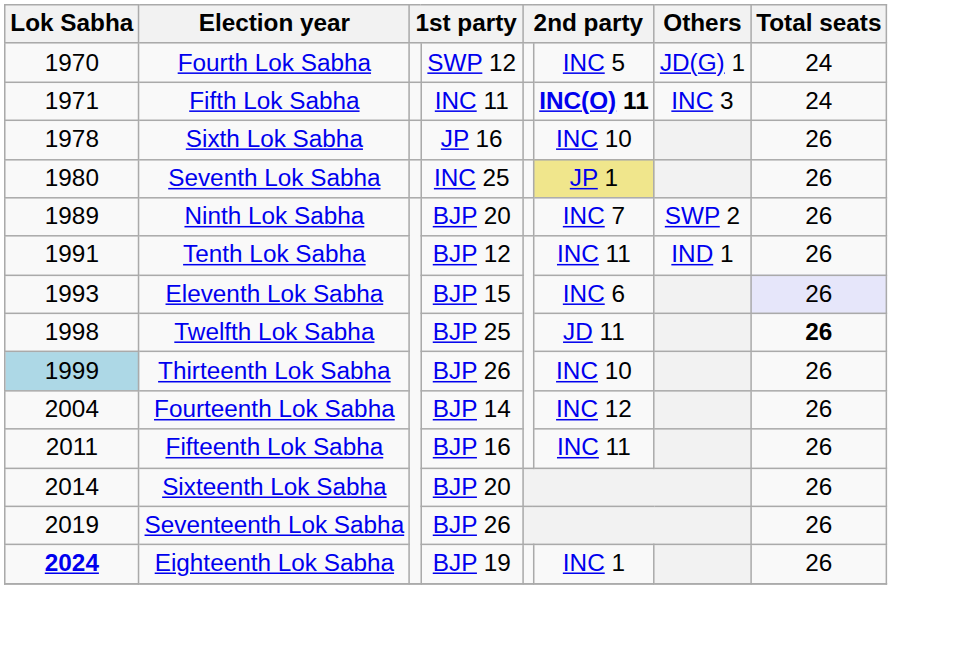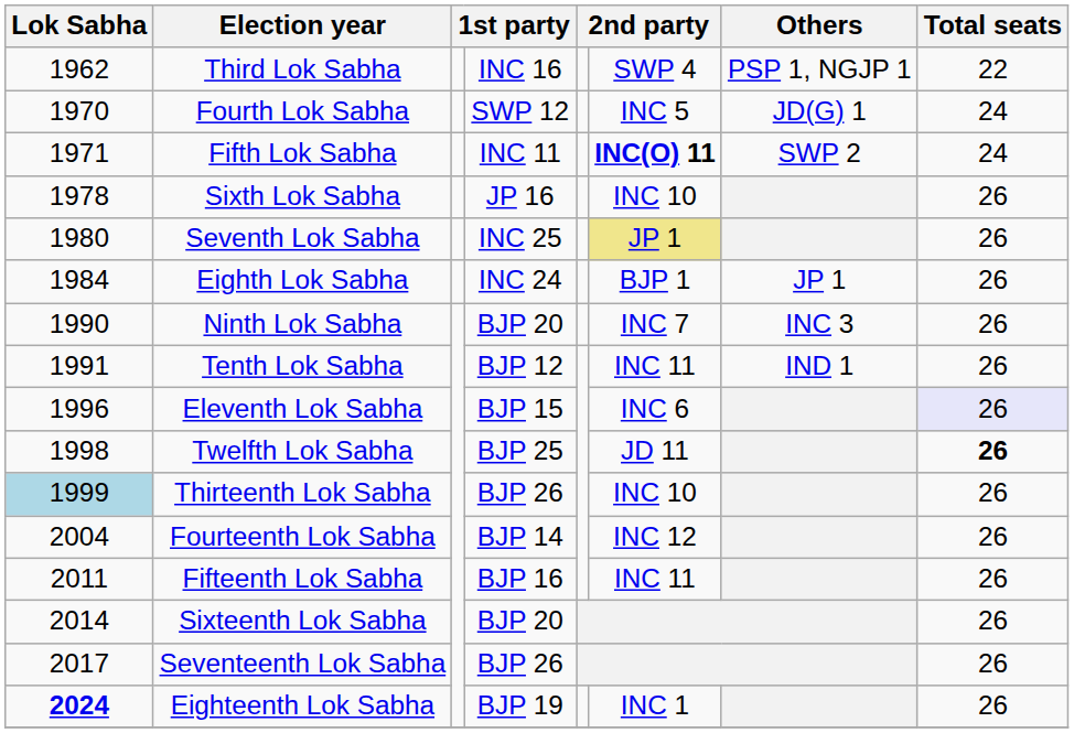+ row: 1962 | Third Lok Sabha | INC 16 | SWP 4 | PSP 1, NGJP 1 | 22
Fifth Lok Sabha | Others: INC 3 -> SWP 2
+ row: 1984 | Eighth Lok Sabha | INC 24 | BJP 1 | JP 1 | 26
Ninth Lok Sabha | Lok Sabha: 1989 -> 1990
Ninth Lok Sabha | Others: SWP 2 -> INC 3
Eleventh Lok Sabha | Lok Sabha: 1993 -> 1996
Seventeenth Lok Sabha | Lok Sabha: 2019 -> 2017
